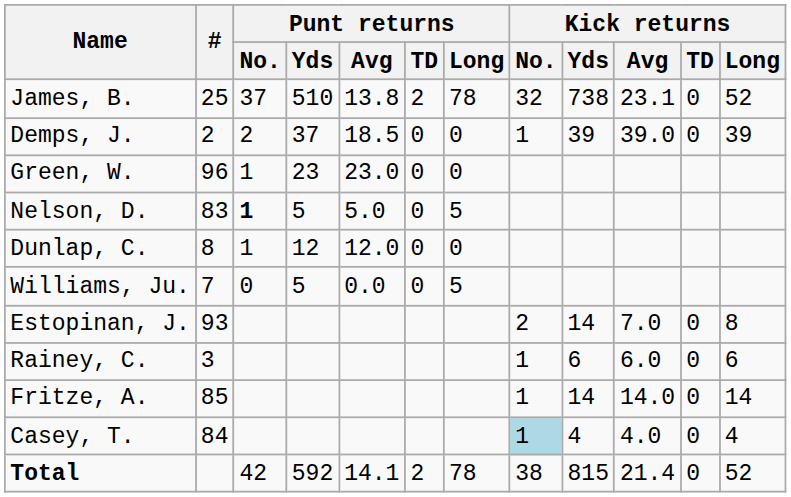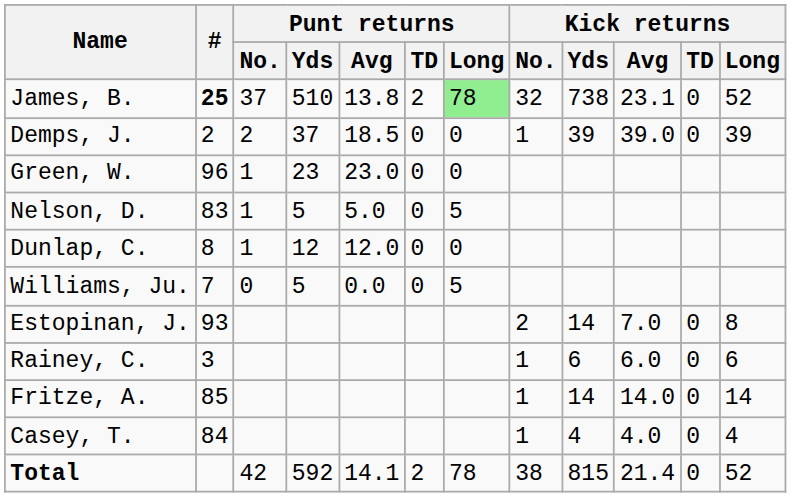James, B. | #: normal -> bold
James, B. | Punt returns / Long: no background -> lightgreen background
Nelson, D. | Punt returns / No.: bold -> normal
Casey, T. | Kick returns / No.: lightblue background -> no background
